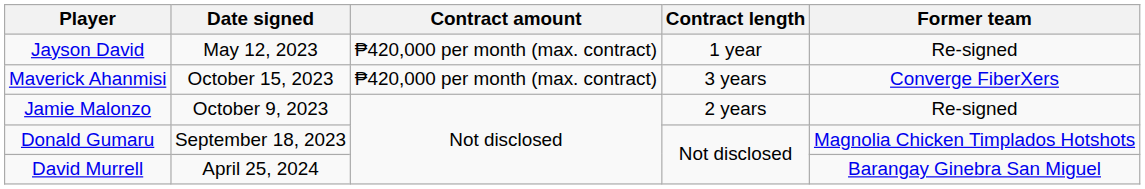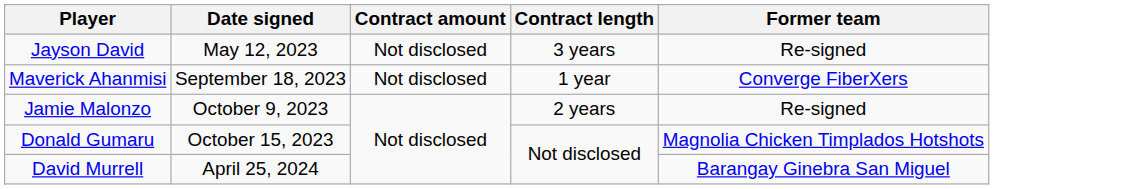Jayson David | Contract amount: ₱420,000 per month (max. contract) -> Not disclosed
Jayson David | Contract length: 1 year -> 3 years
Maverick Ahanmisi | Date signed: October 15, 2023 -> September 18, 2023
Maverick Ahanmisi | Contract amount: ₱420,000 per month (max. contract) -> Not disclosed
Maverick Ahanmisi | Contract length: 3 years -> 1 year
Donald Gumaru | Date signed: September 18, 2023 -> October 15, 2023
